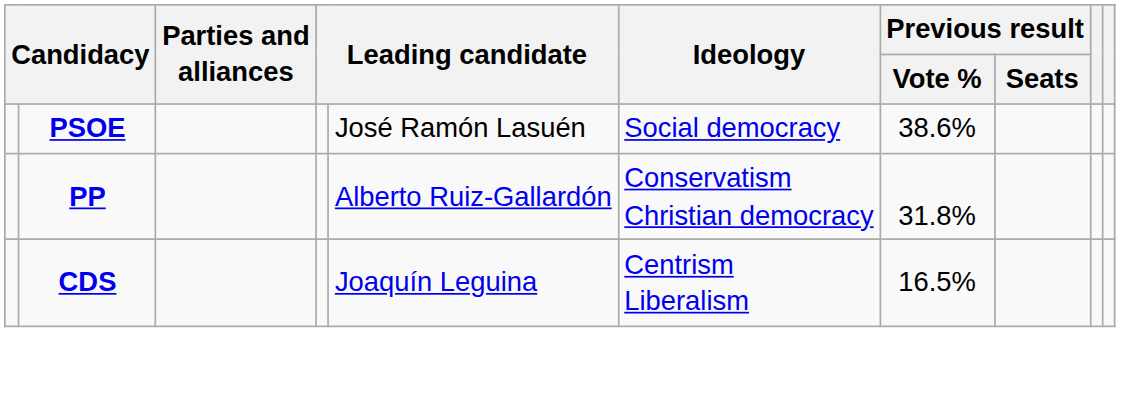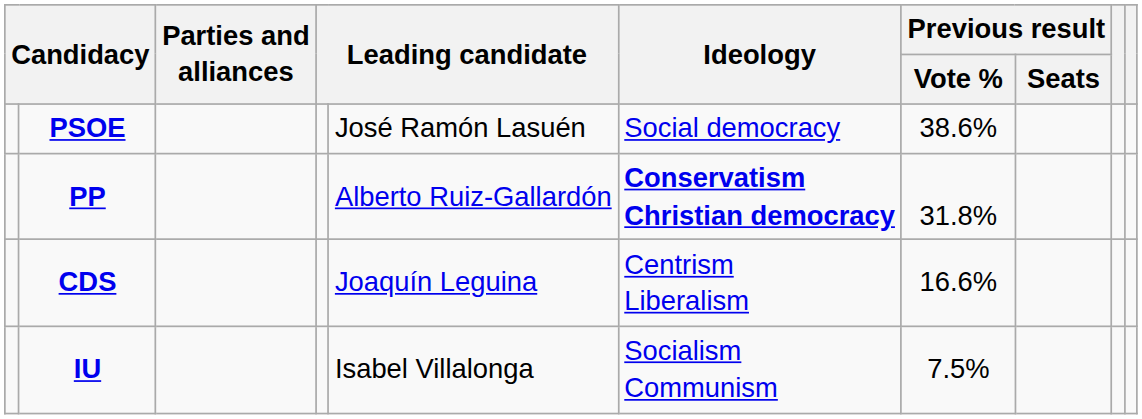PP | Ideology: normal -> bold
CDS | Previous result / Vote %: 16.5% -> 16.6%
+ row: IU | Isabel Villalonga | Socialism Communism | 7.5%
